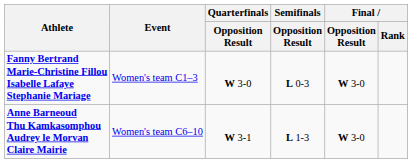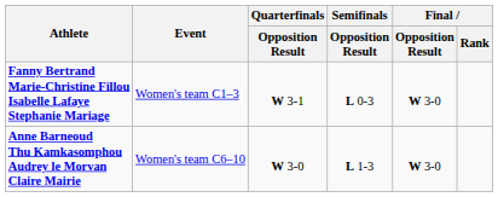row 3 | Quarterfinals / Opposition Result: W 3-0 -> W 3-1
row 4 | Quarterfinals / Opposition Result: W 3-1 -> W 3-0
